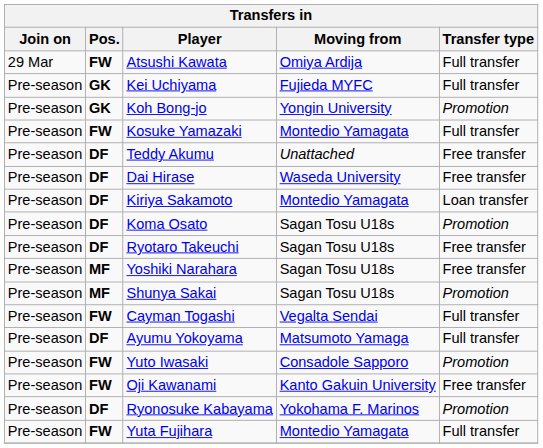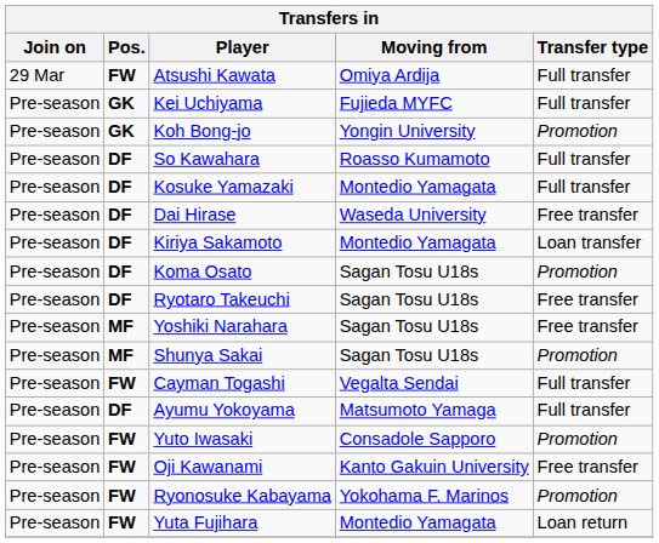+ row: Pre-season | DF | So Kawahara | Roasso Kumamoto | Full transfer
Kosuke Yamazaki | Pos.: FW -> DF
- row: Pre-season | DF | Teddy Akumu | Unattached | Free transfer
Ryonosuke Kabayama | Pos.: DF -> FW
Yuta Fujihara | Transfer type: Full transfer -> Loan return
